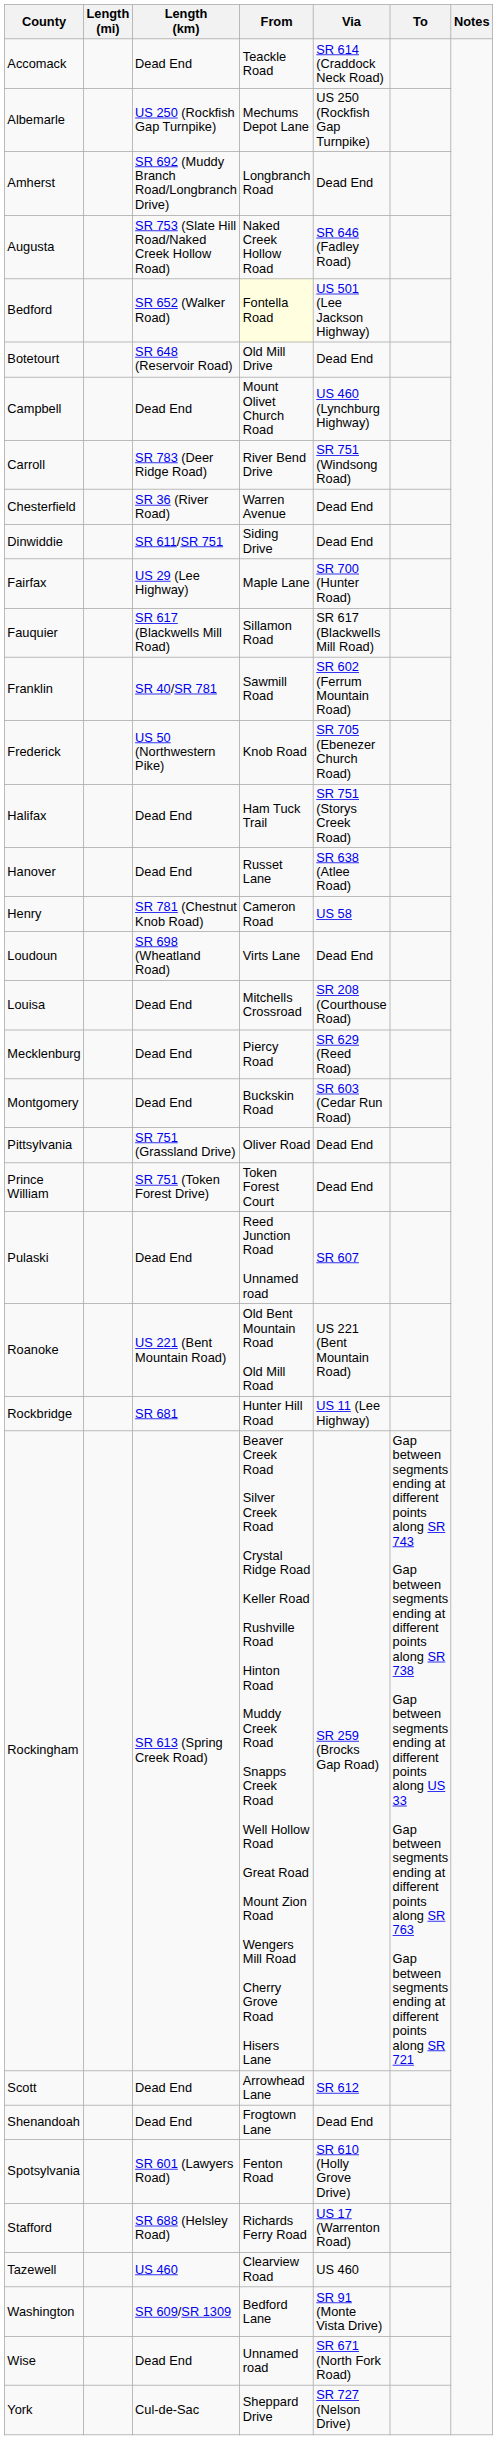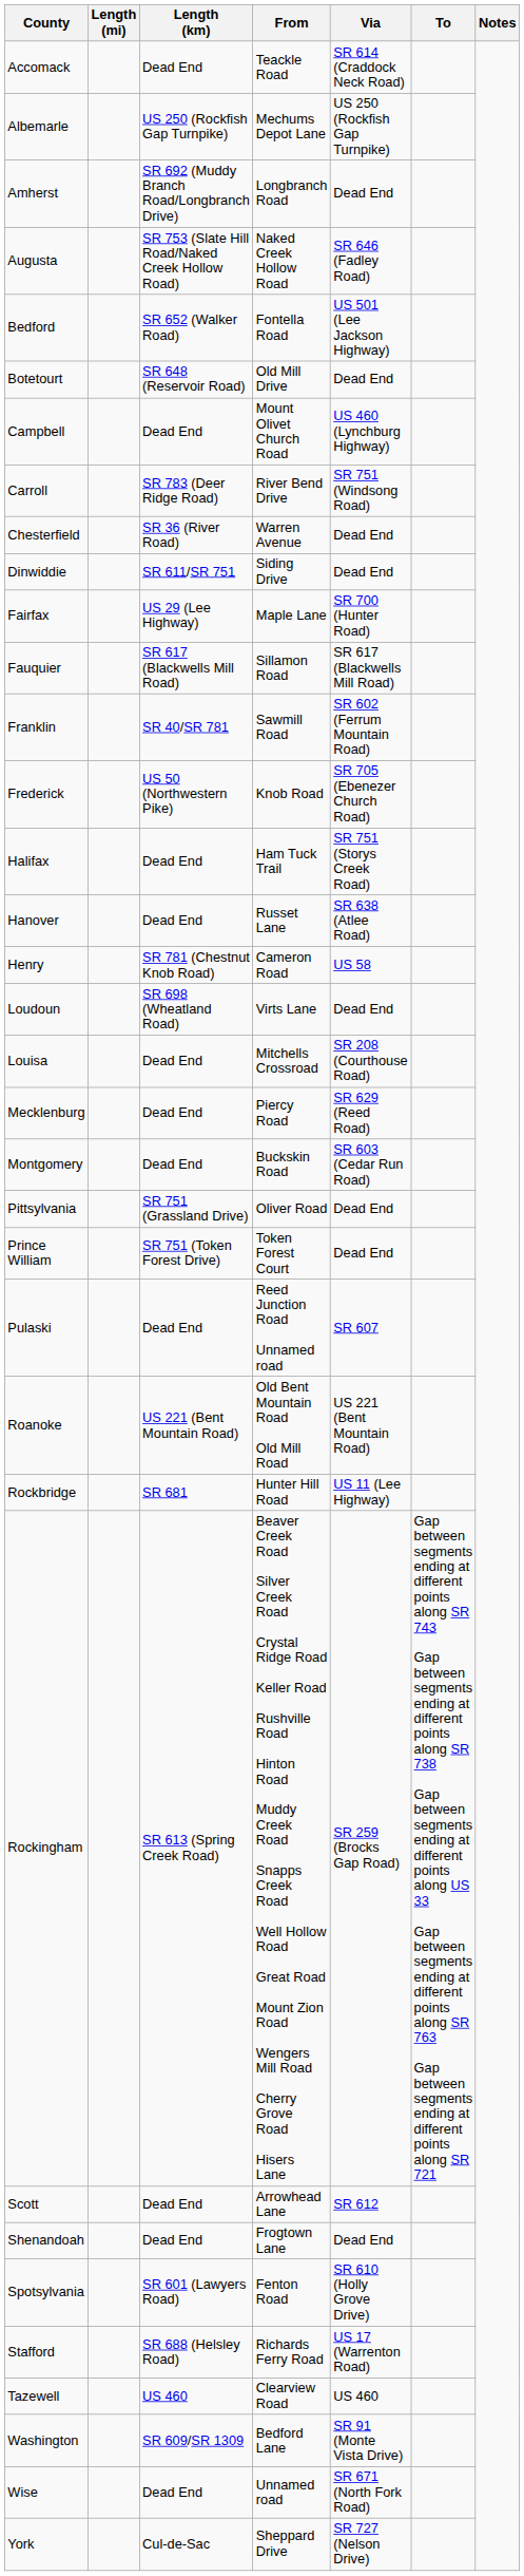Bedford | From: lightyellow background -> no background
